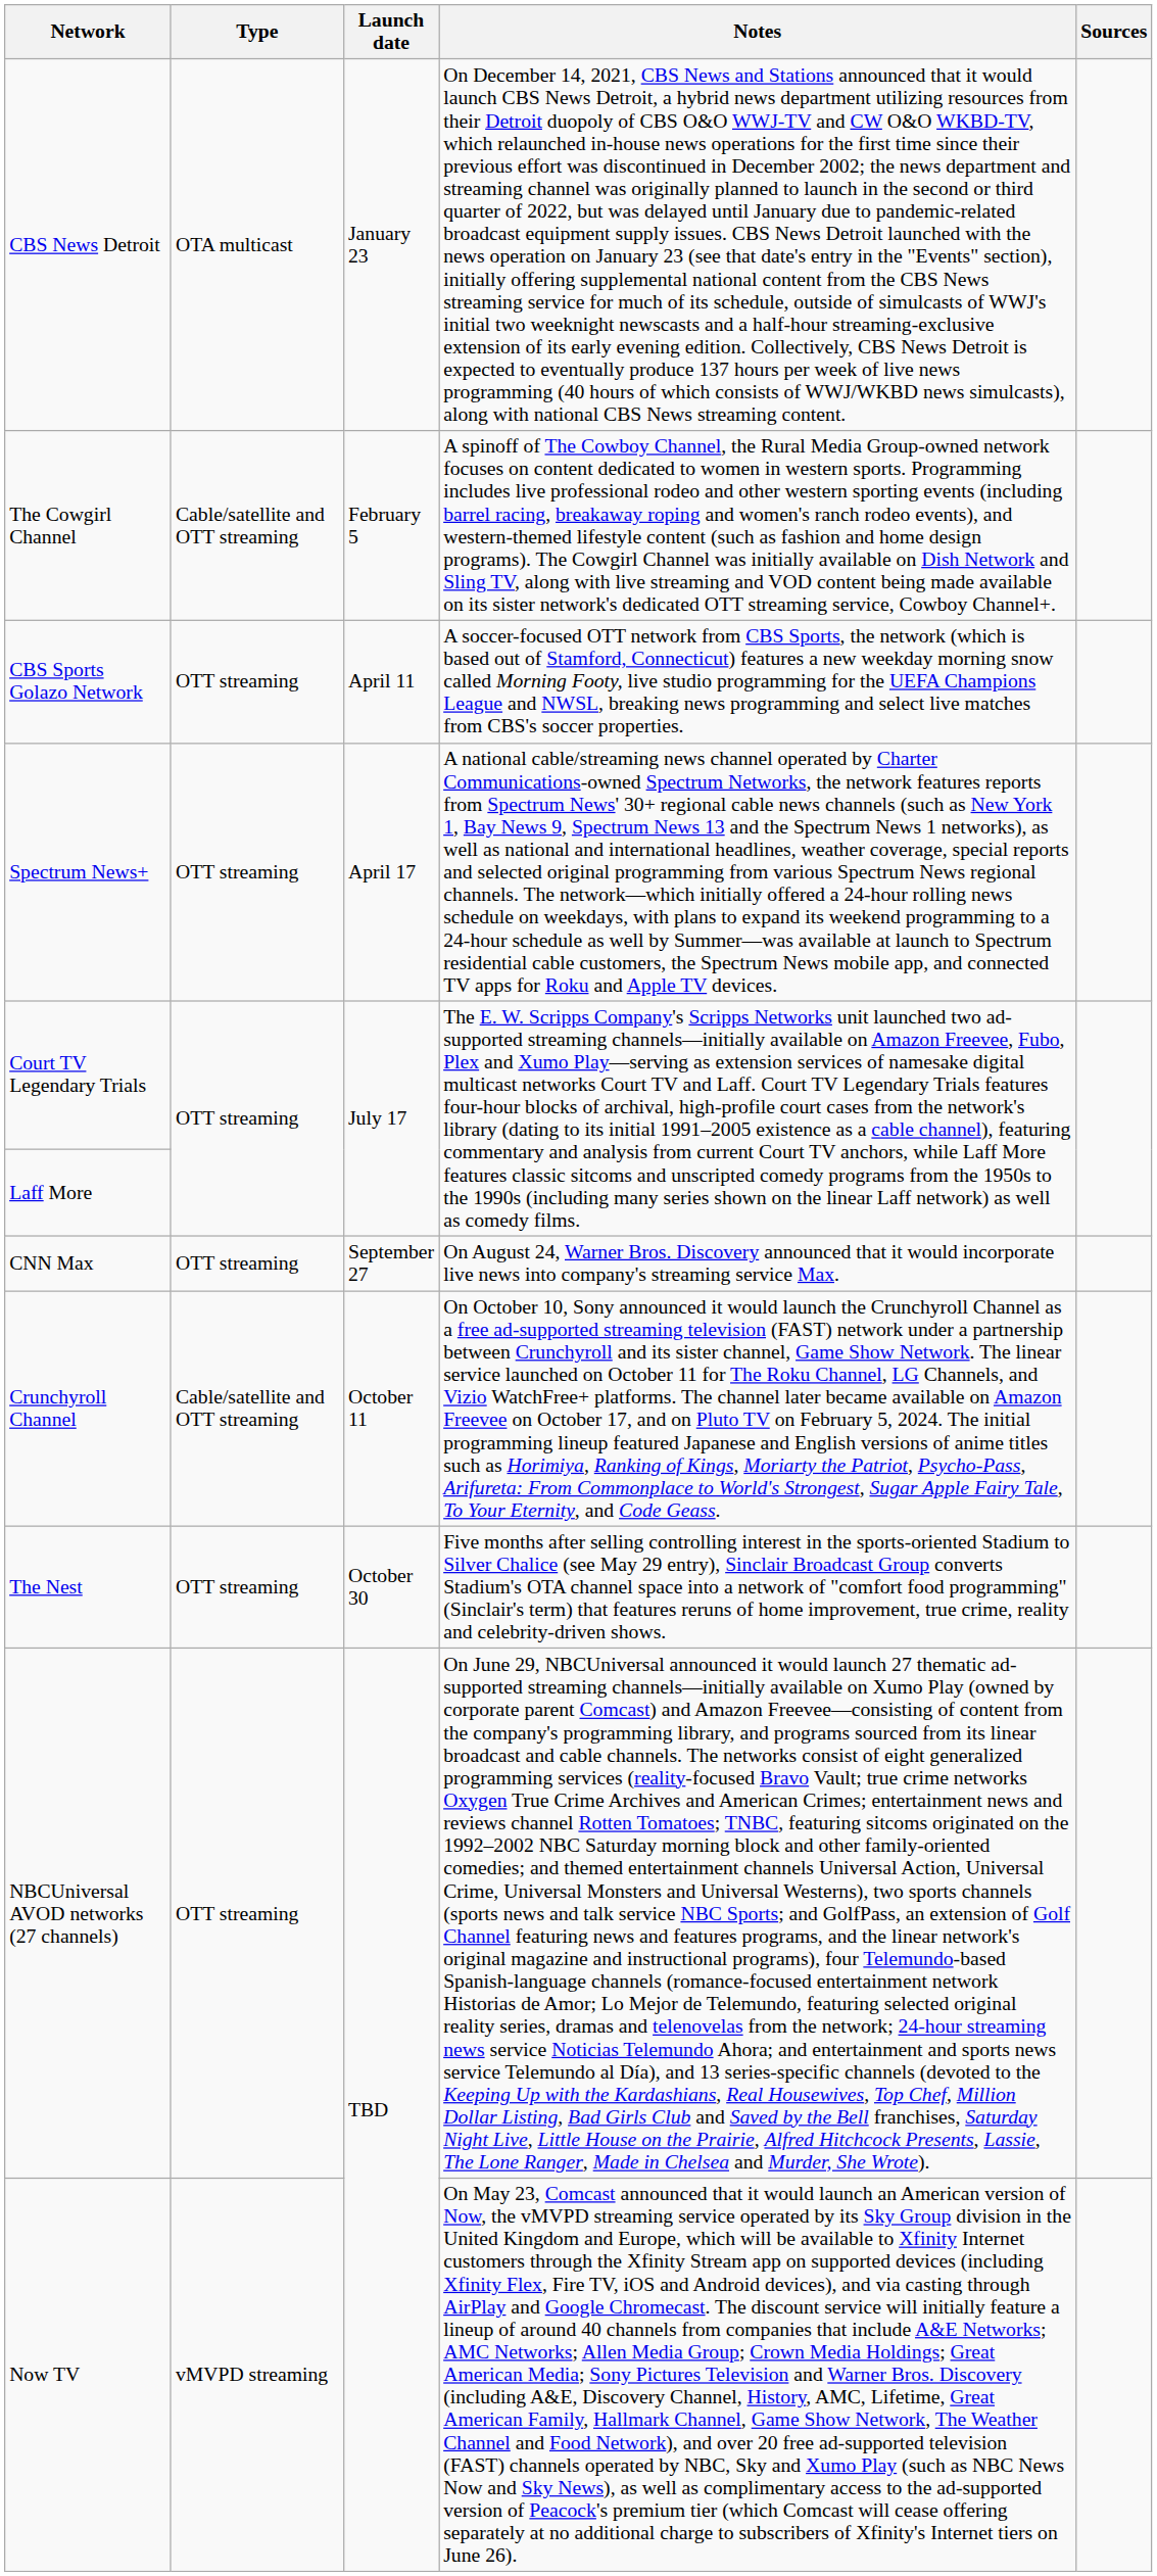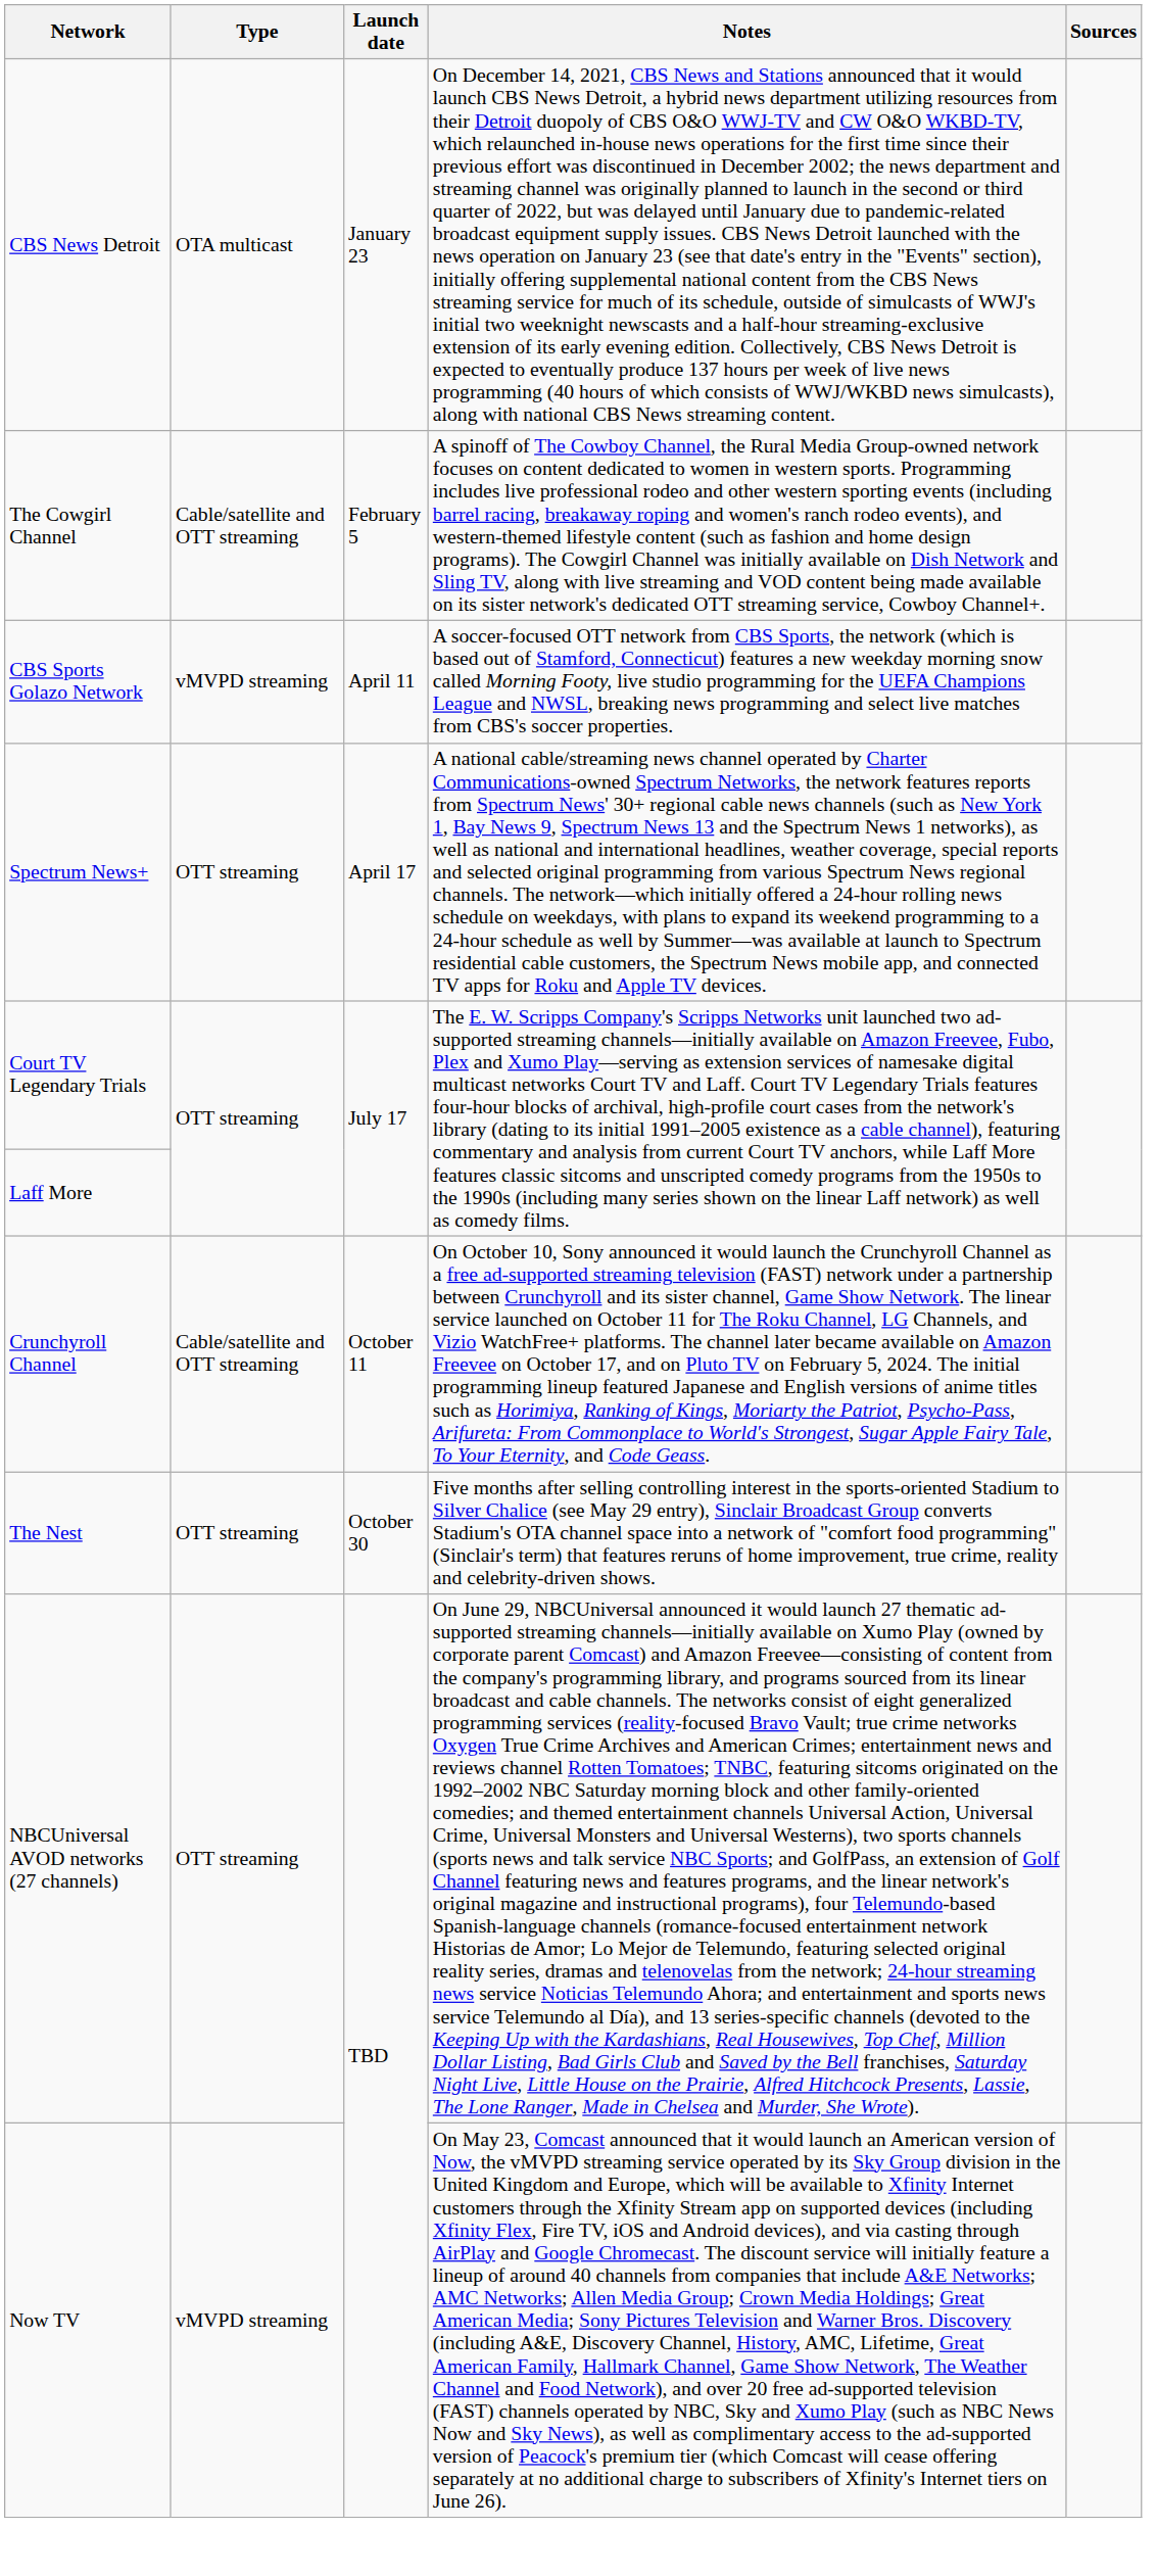CBS Sports Golazo Network | Type: OTT streaming -> vMVPD streaming
- row: CNN Max | OTT streaming | September 27 | On August 24, Warner Bros. Discovery announced that it would incorporate live news into company's streaming service Max.
